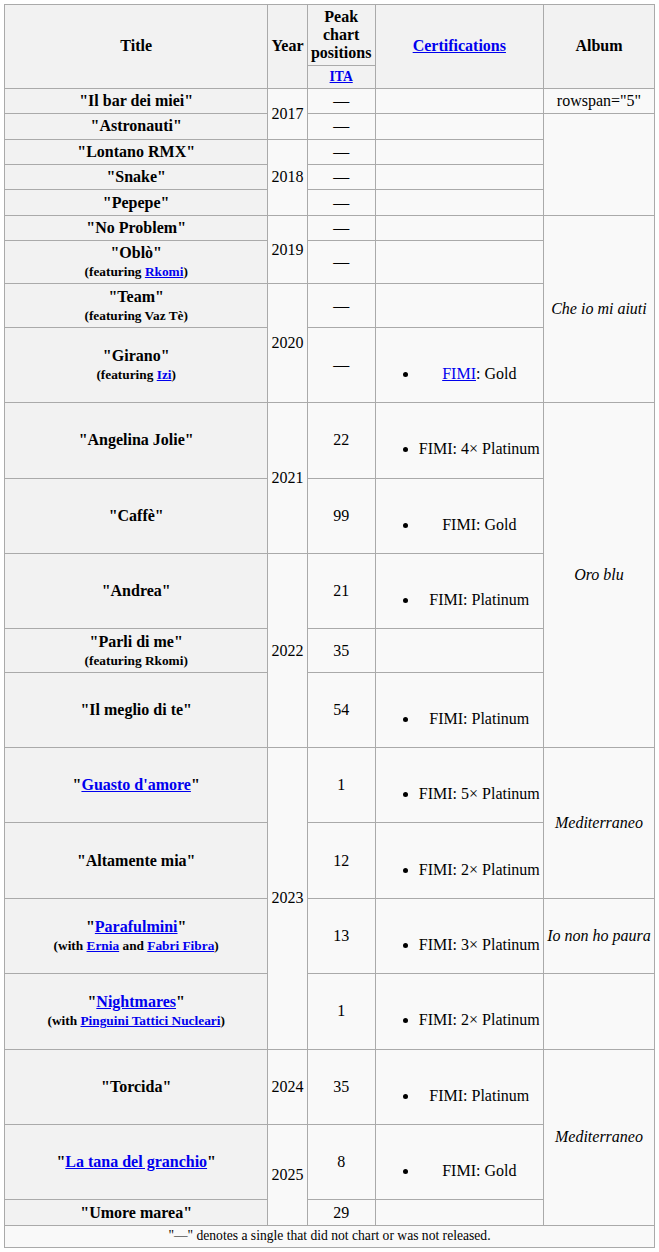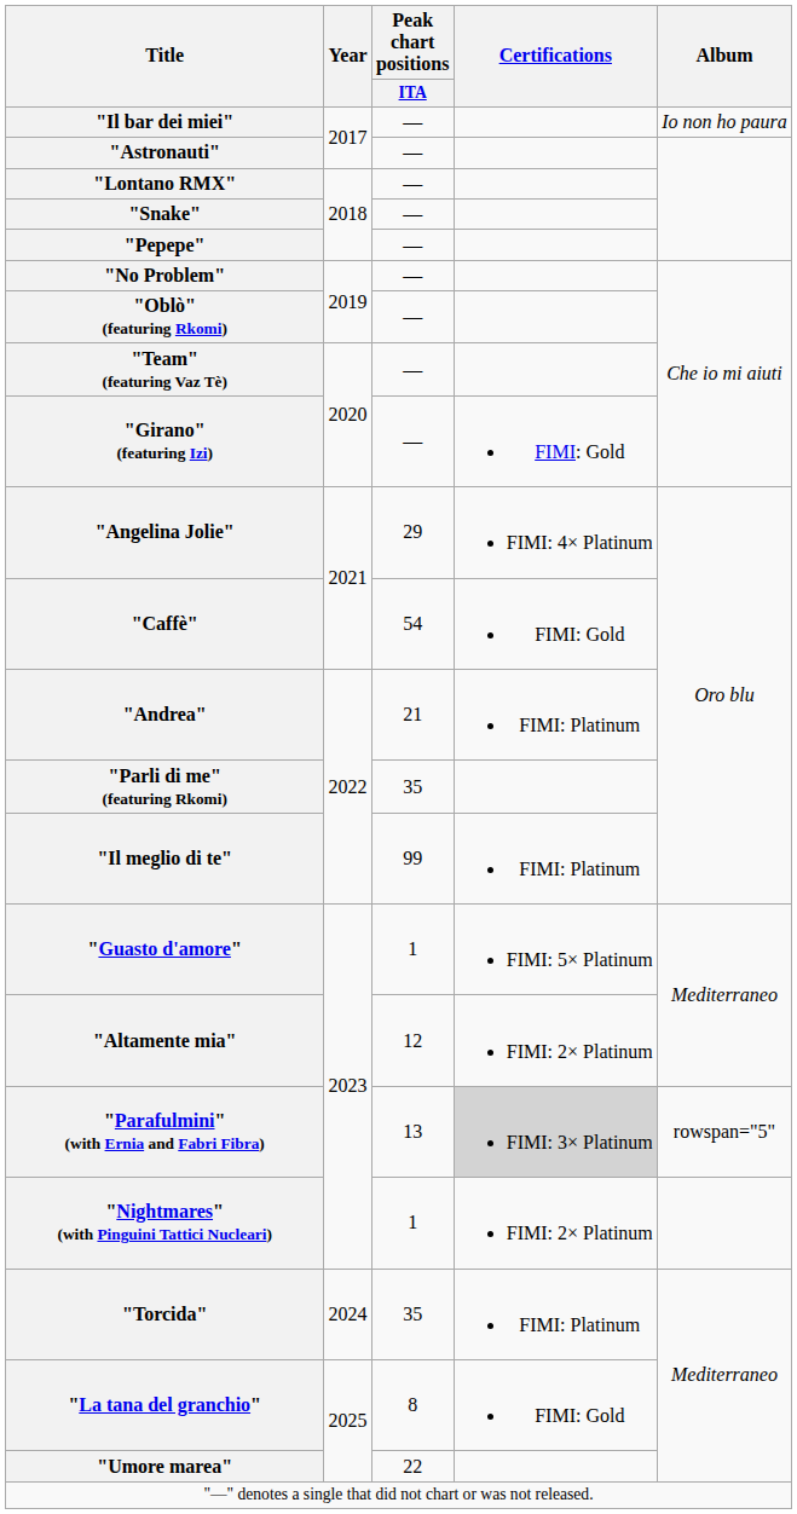"Il bar dei miei" | Album: rowspan="5" -> Io non ho paura
"Angelina Jolie" | Peak chart positions / ITA: 22 -> 29
"Caffè" | Peak chart positions / ITA: 99 -> 54
"Il meglio di te" | Peak chart positions / ITA: 54 -> 99
"Parafulmini" (with Ernia and Fabri Fibra) | Certifications: no background -> lightgrey background
"Parafulmini" (with Ernia and Fabri Fibra) | Album: Io non ho paura -> rowspan="5"
"Umore marea" | Peak chart positions / ITA: 29 -> 22
